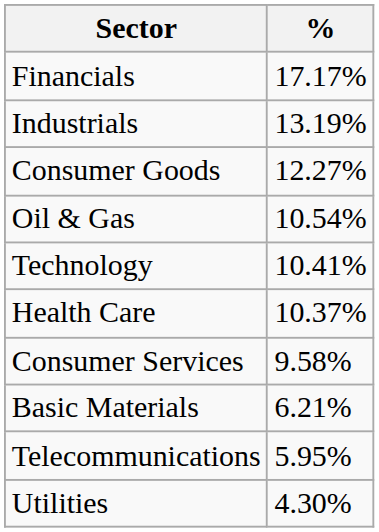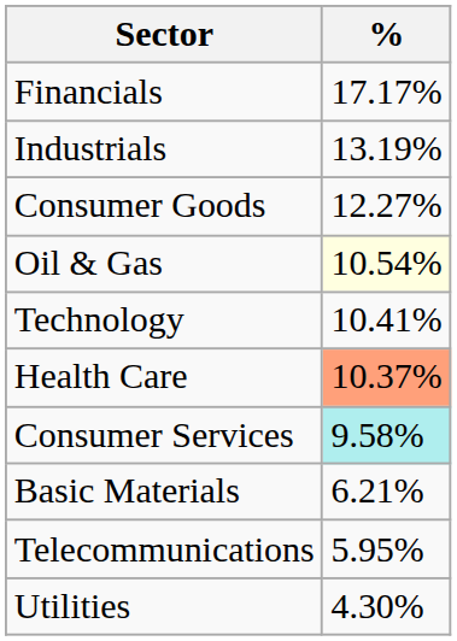Oil & Gas | %: no background -> lightyellow background
Health Care | %: no background -> lightsalmon background
Consumer Services | %: no background -> paleturquoise background
